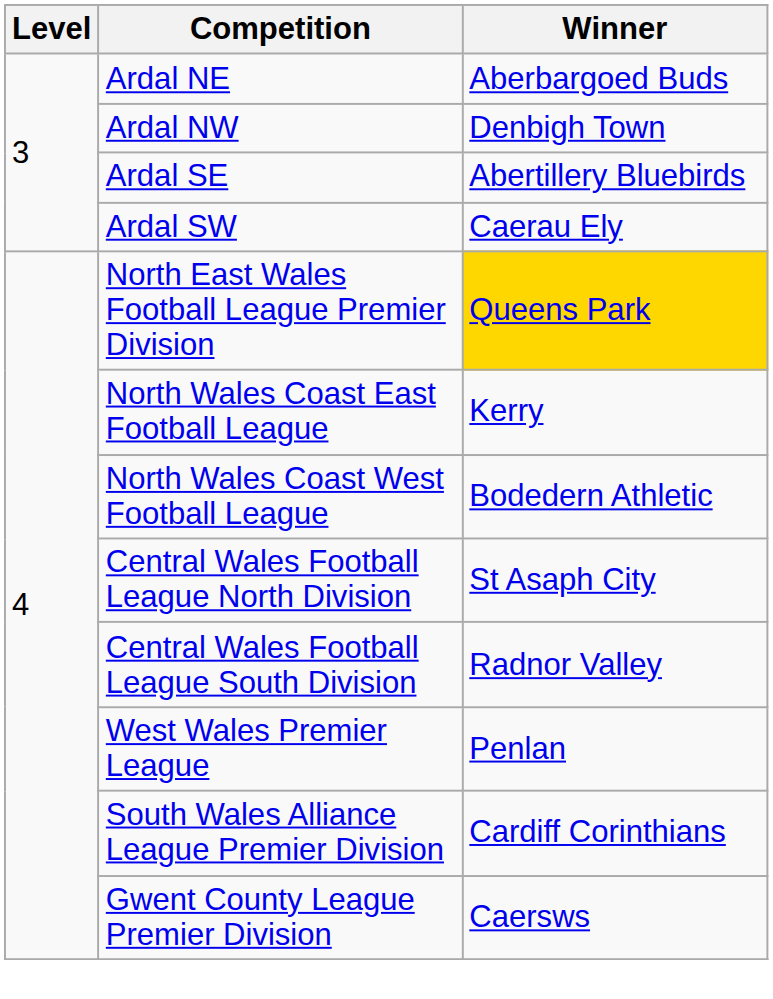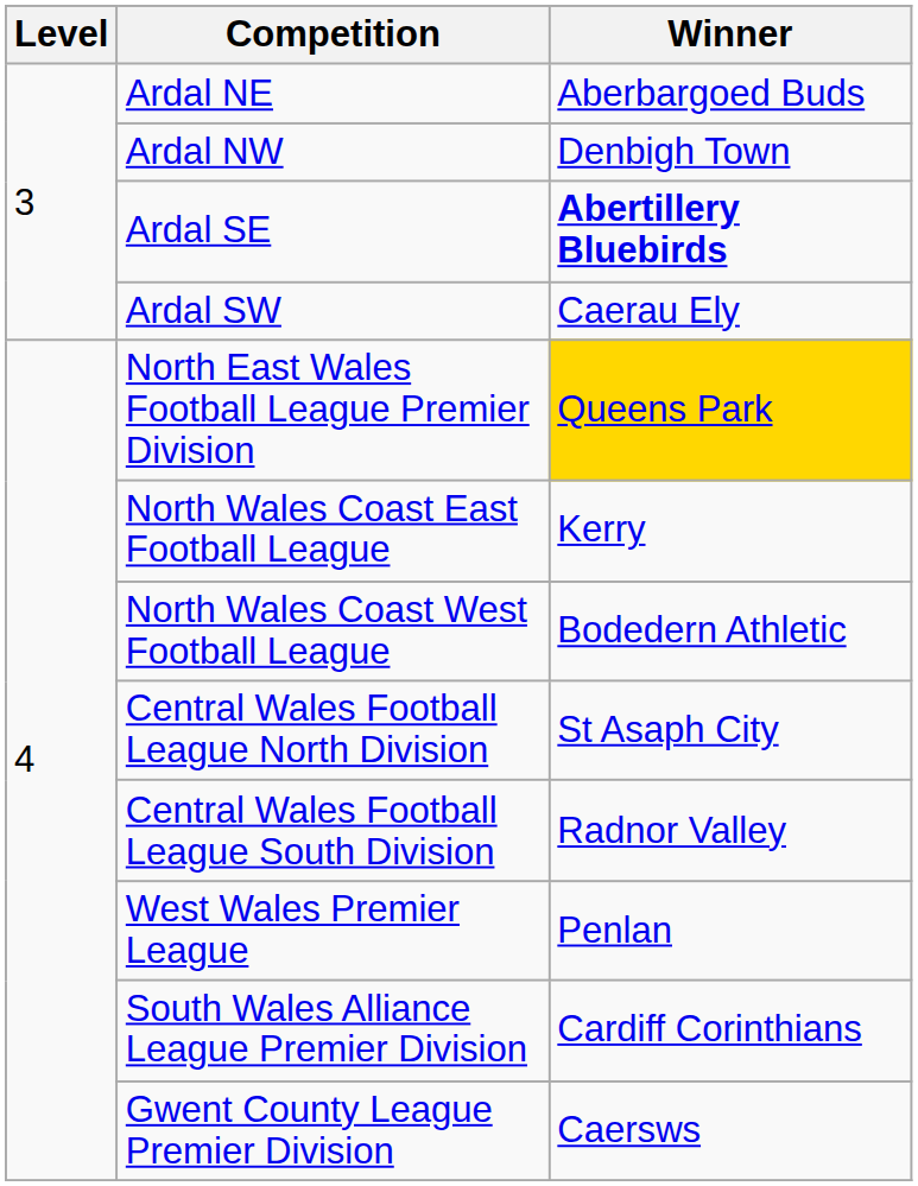Ardal SE | Winner: normal -> bold
